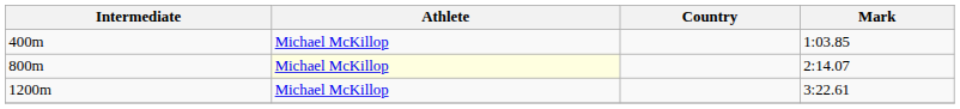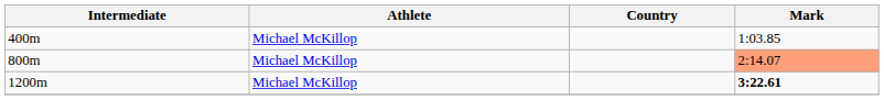800m | Athlete: lightyellow background -> no background
800m | Mark: no background -> lightsalmon background
1200m | Mark: normal -> bold
